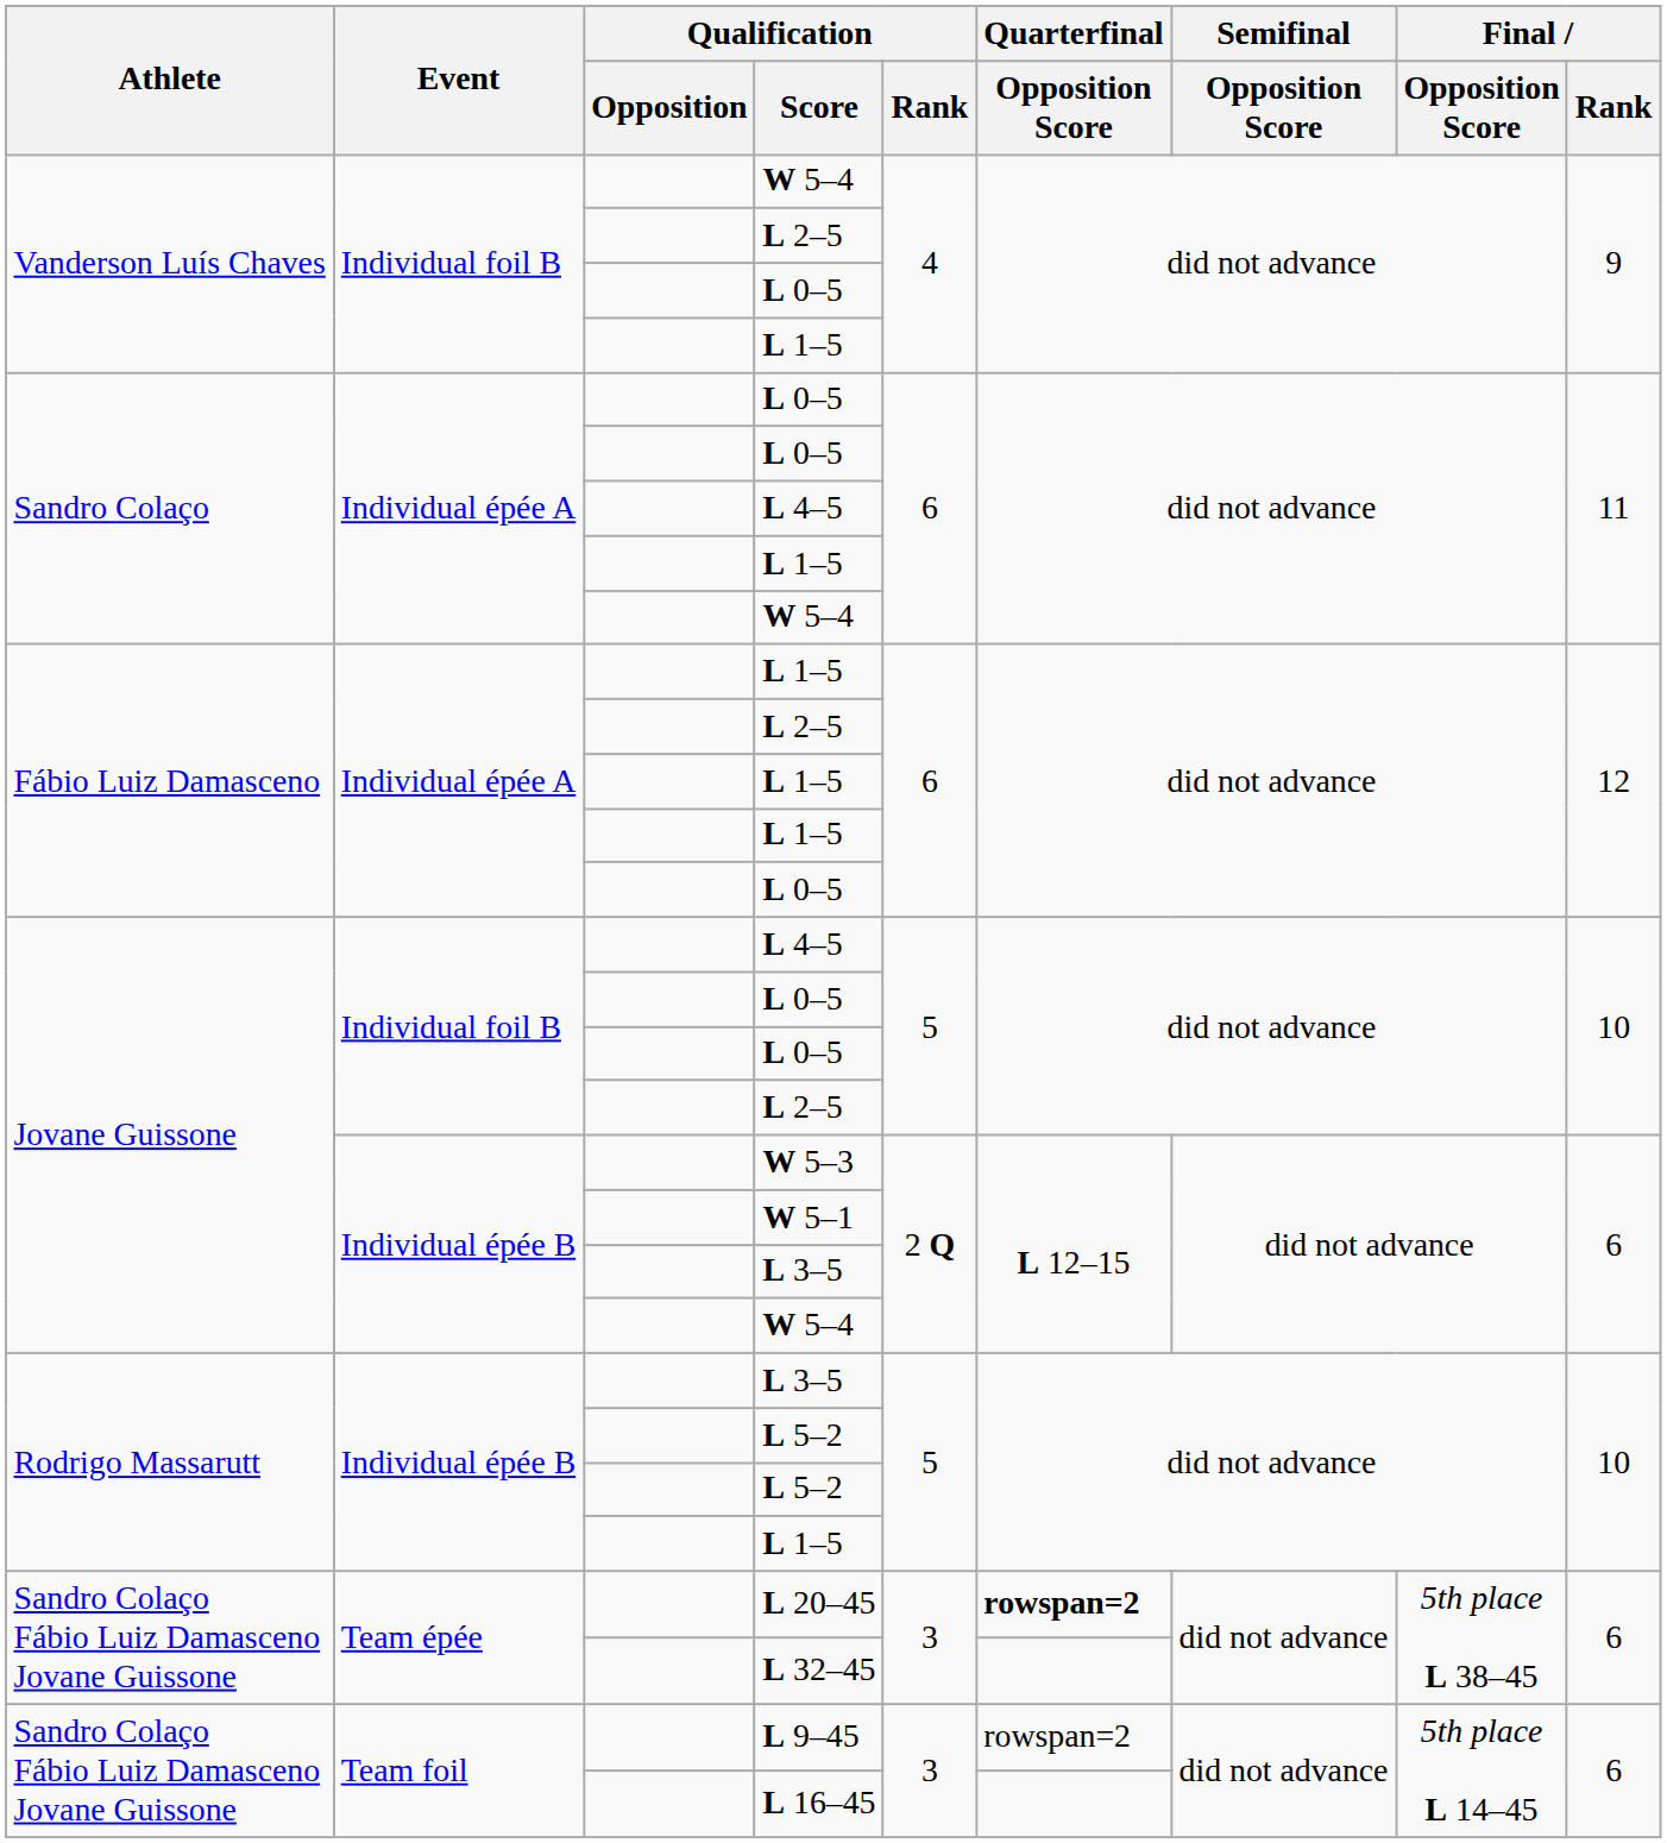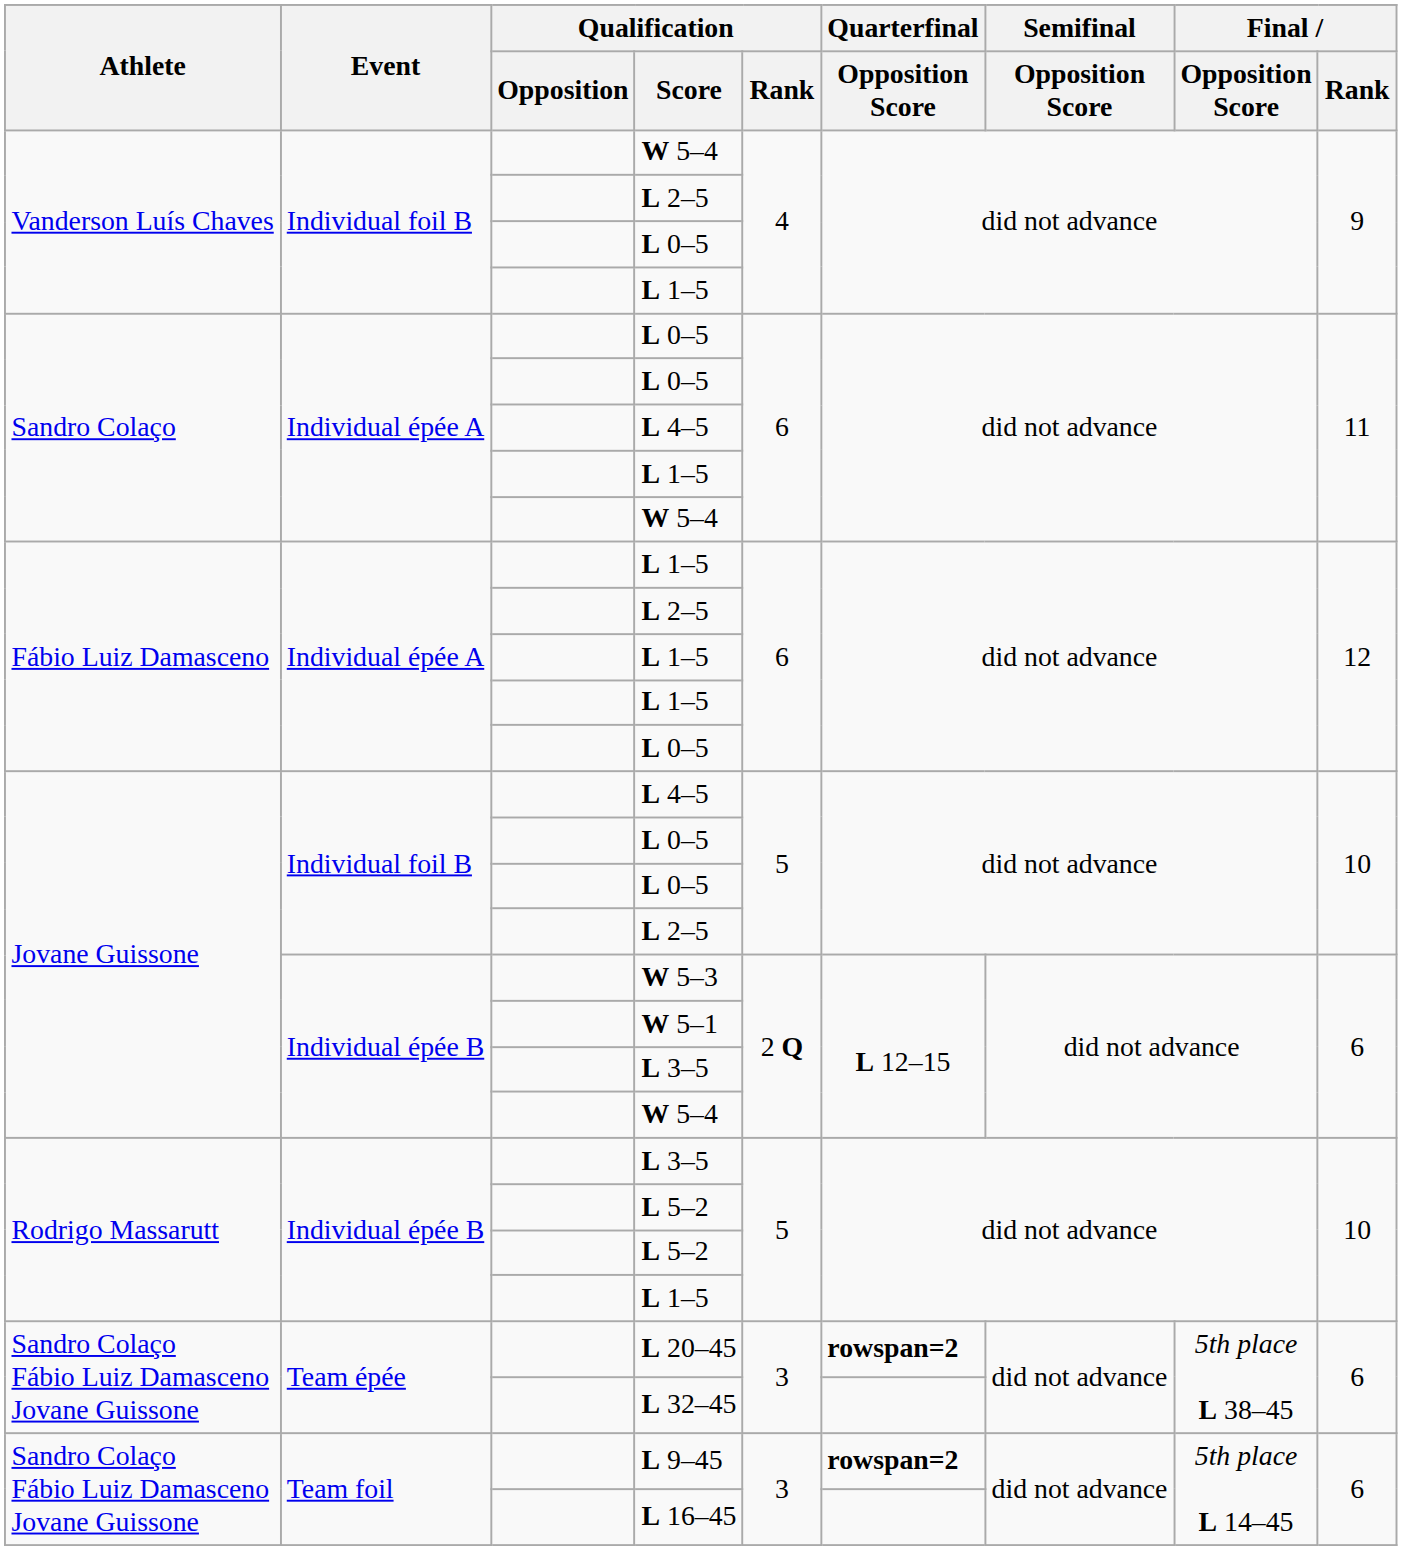L 9–45 | Quarterfinal / Opposition Score: normal -> bold
